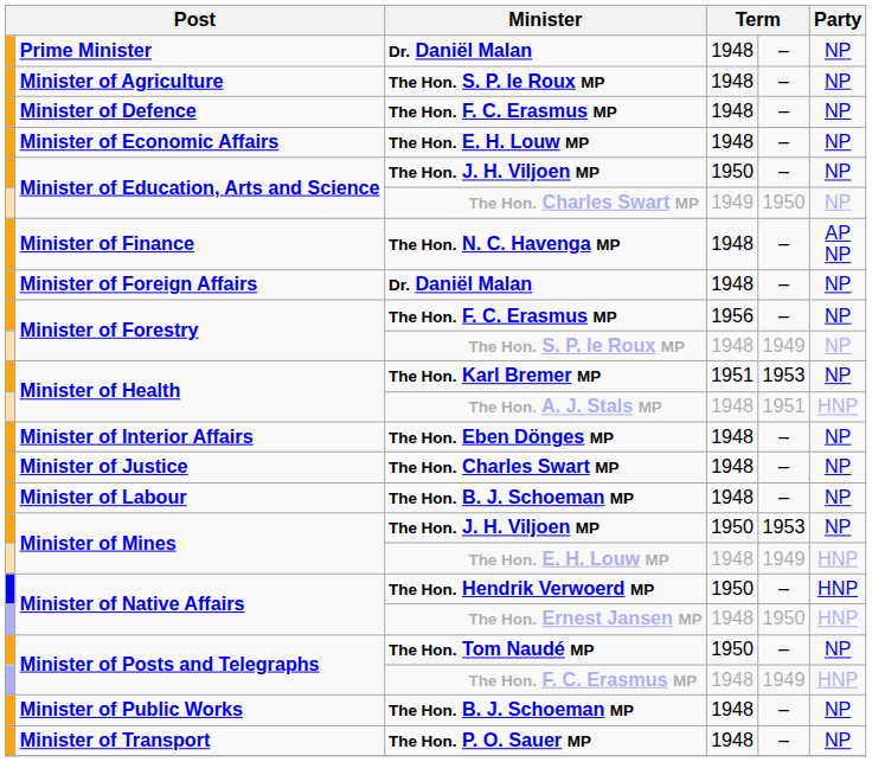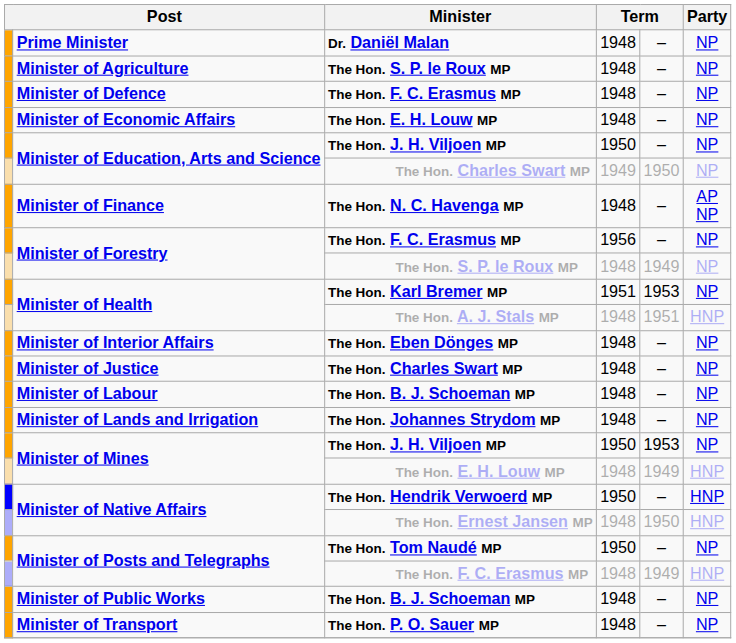- row: Minister of Foreign Affairs | Dr. Daniël Malan | 1948 | – | NP
+ row: Minister of Lands and Irrigation | The Hon. Johannes Strydom MP | 1948 | – | NP
